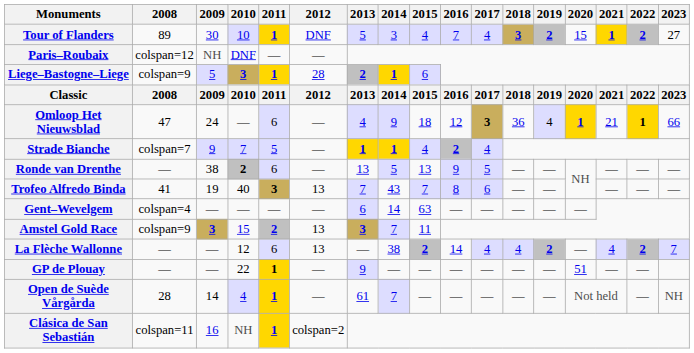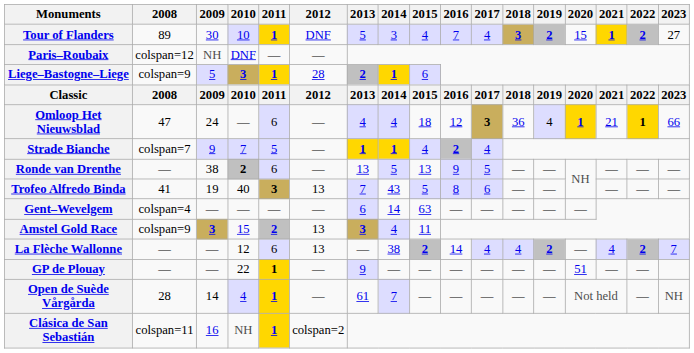Omloop Het Nieuwsblad | 2014: 9 -> 4
Trofeo Alfredo Binda | 2015: 7 -> 5
Amstel Gold Race | 2014: 7 -> 4
